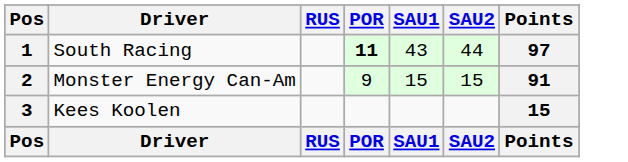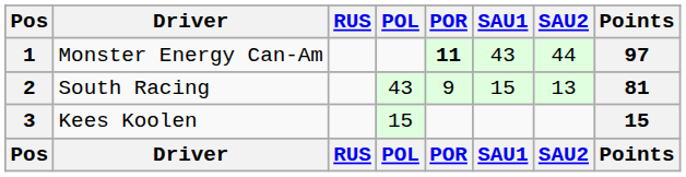+ column: POL | 43 | 15 | POL
1 | Driver: South Racing -> Monster Energy Can-Am
2 | Driver: Monster Energy Can-Am -> South Racing
2 | SAU2: 15 -> 13
2 | Points: 91 -> 81
